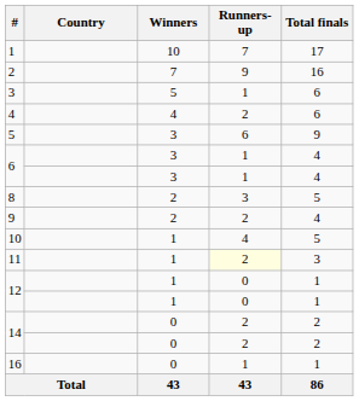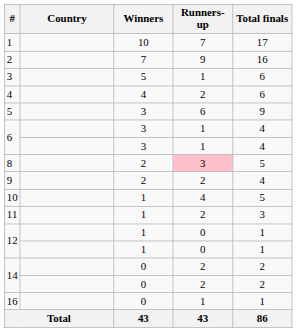8 | Runners-up: no background -> pink background
11 | Runners-up: lightyellow background -> no background
